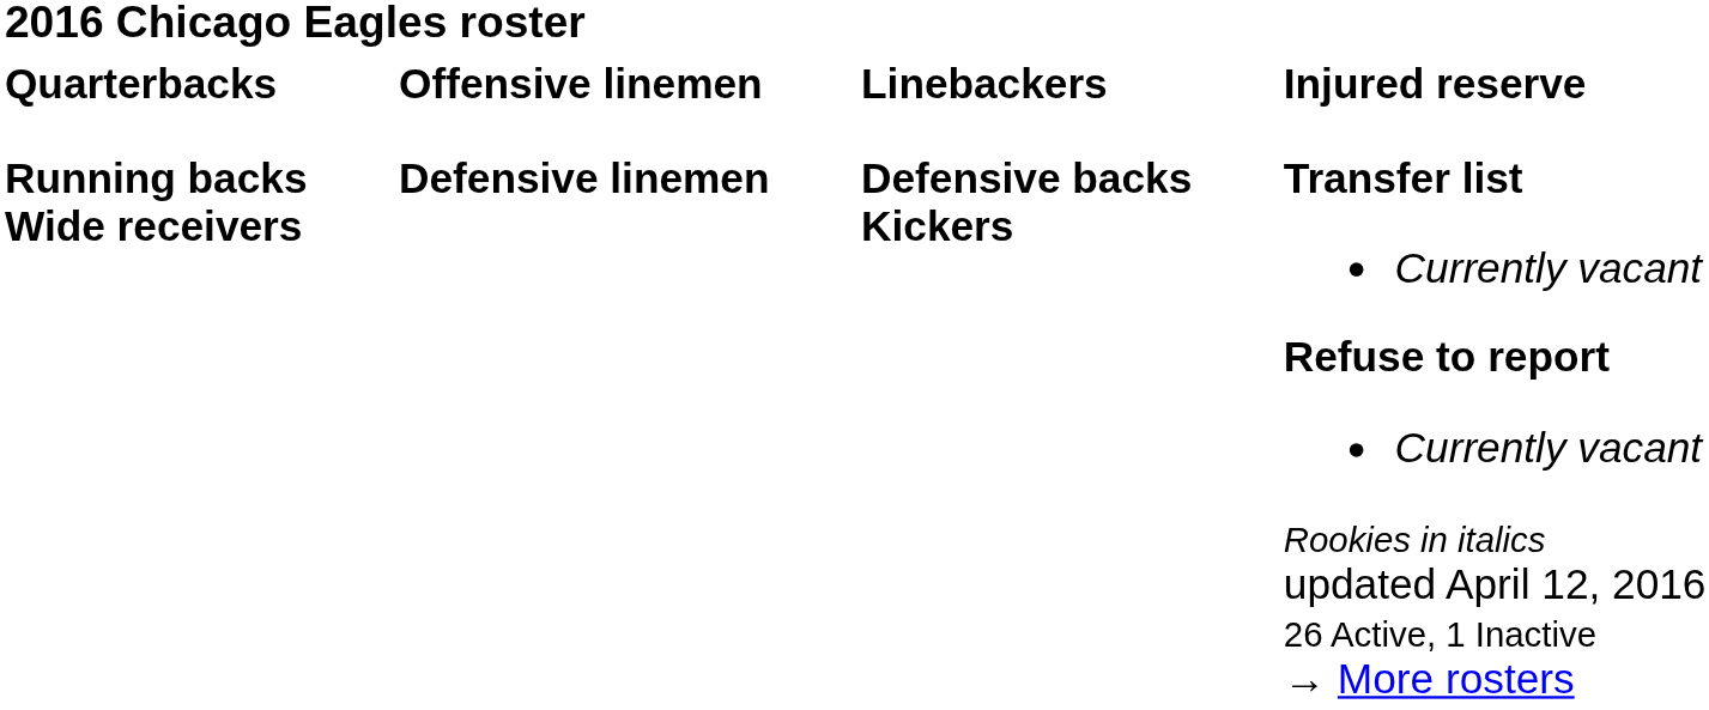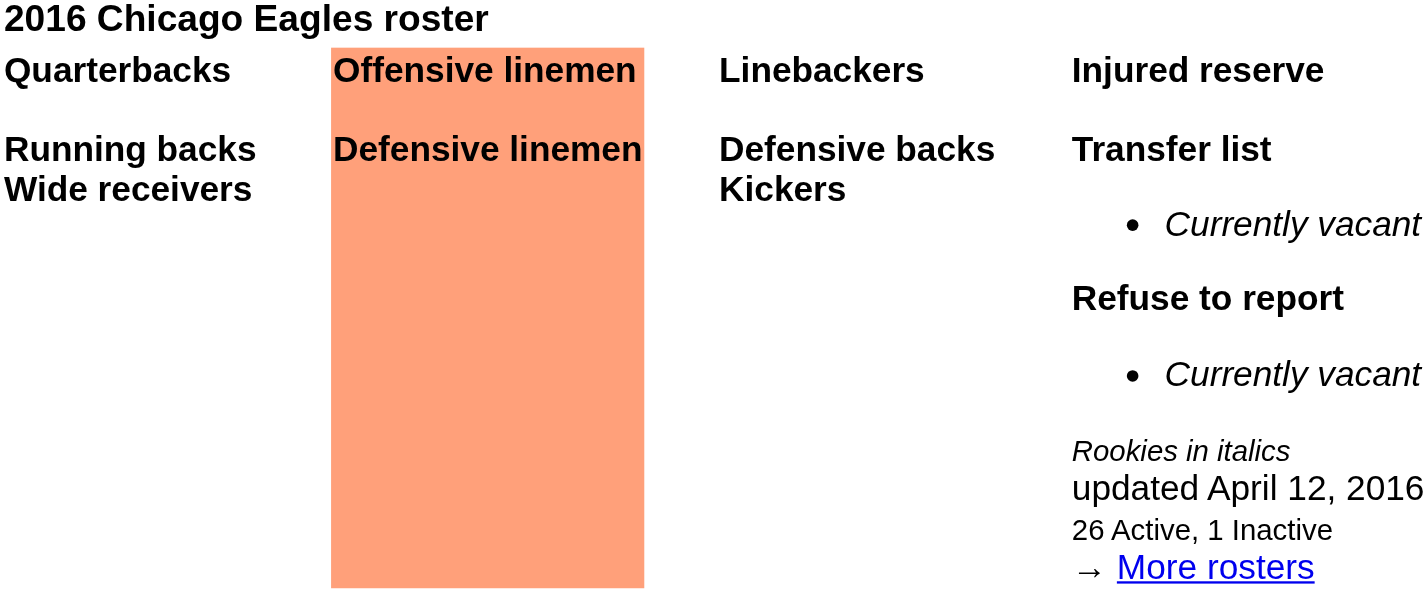Quarterbacks Running backs Wide receivers | column 2: no background -> lightsalmon background
